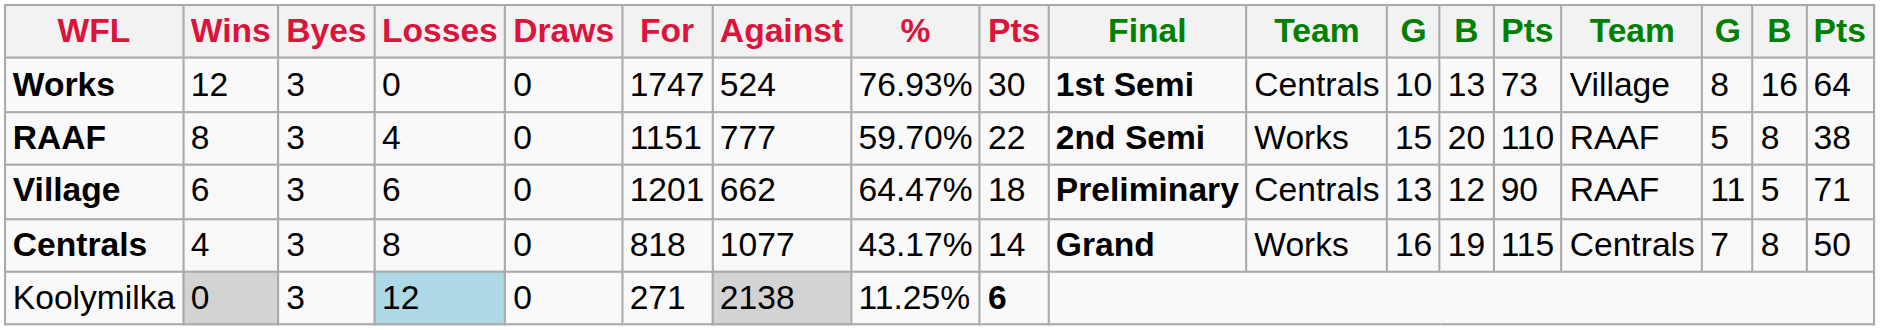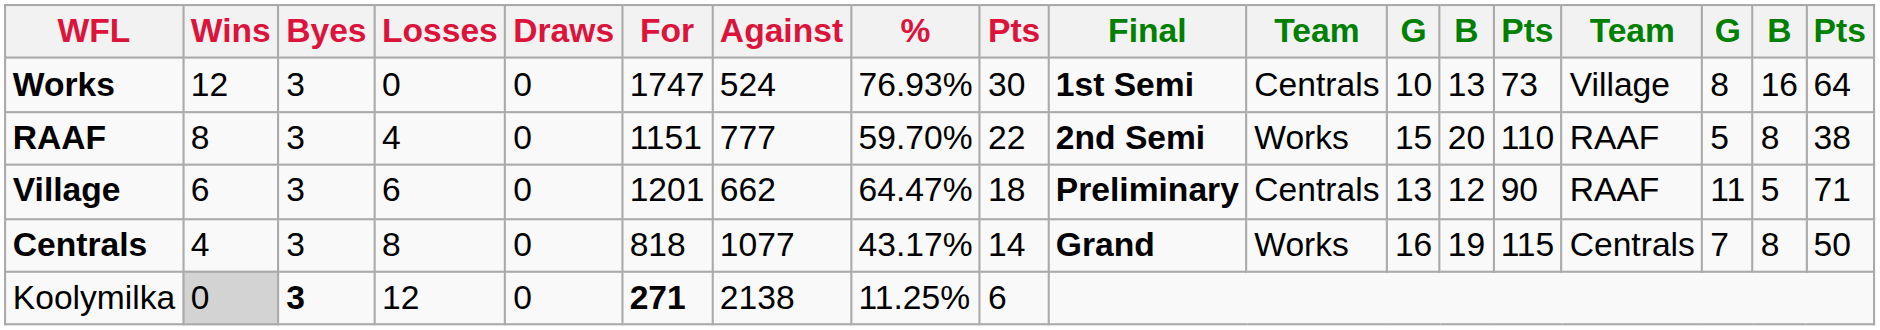Koolymilka | Byes: normal -> bold
Koolymilka | Losses: lightblue background -> no background
Koolymilka | For: normal -> bold
Koolymilka | Against: lightgrey background -> no background
Koolymilka | column 9: bold -> normal
